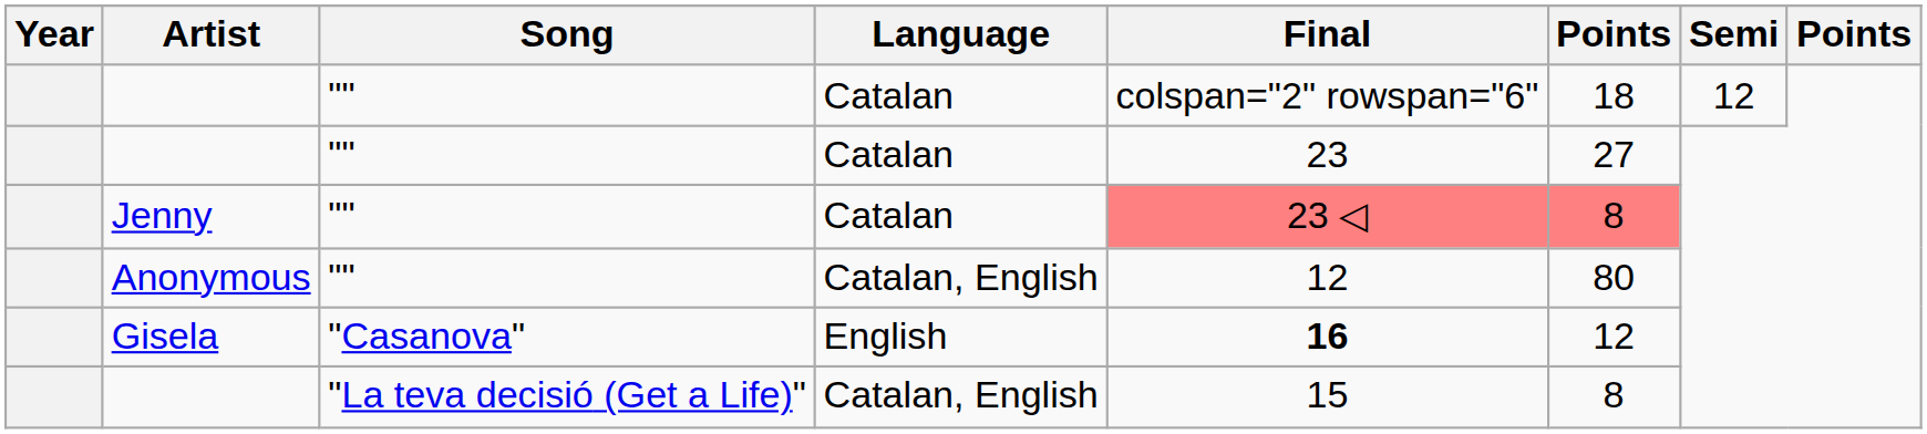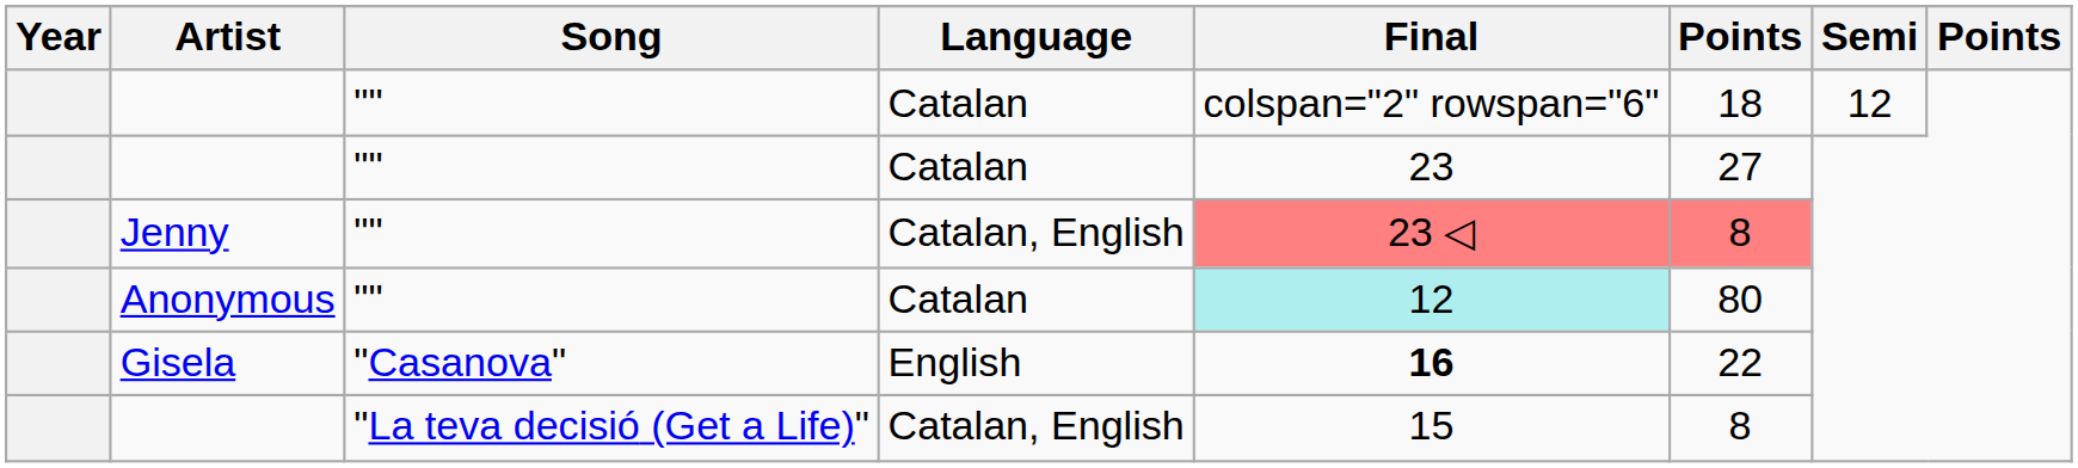Jenny | Language: Catalan -> Catalan, English
Anonymous | Language: Catalan, English -> Catalan
Anonymous | Final: no background -> paleturquoise background
Gisela | column 6: 12 -> 22
